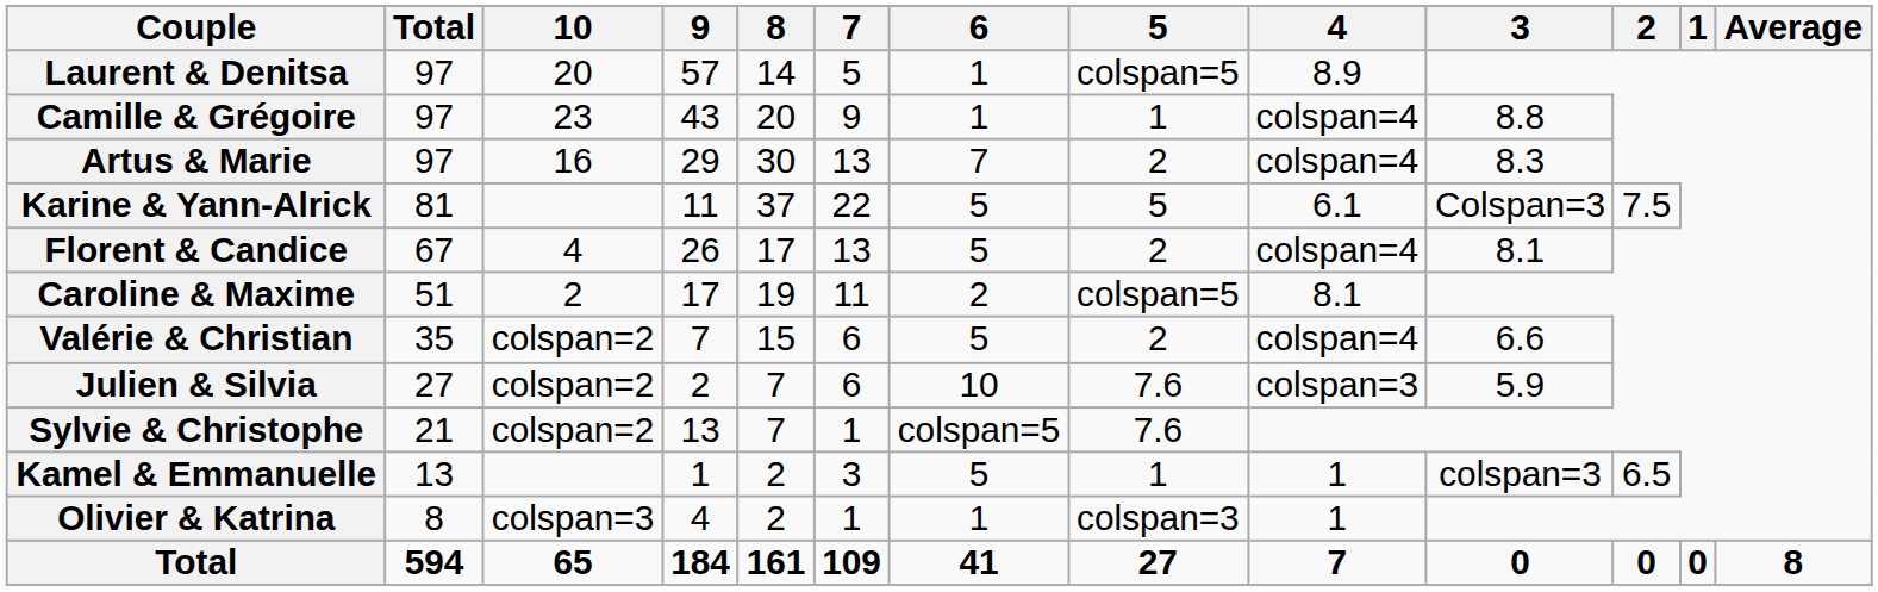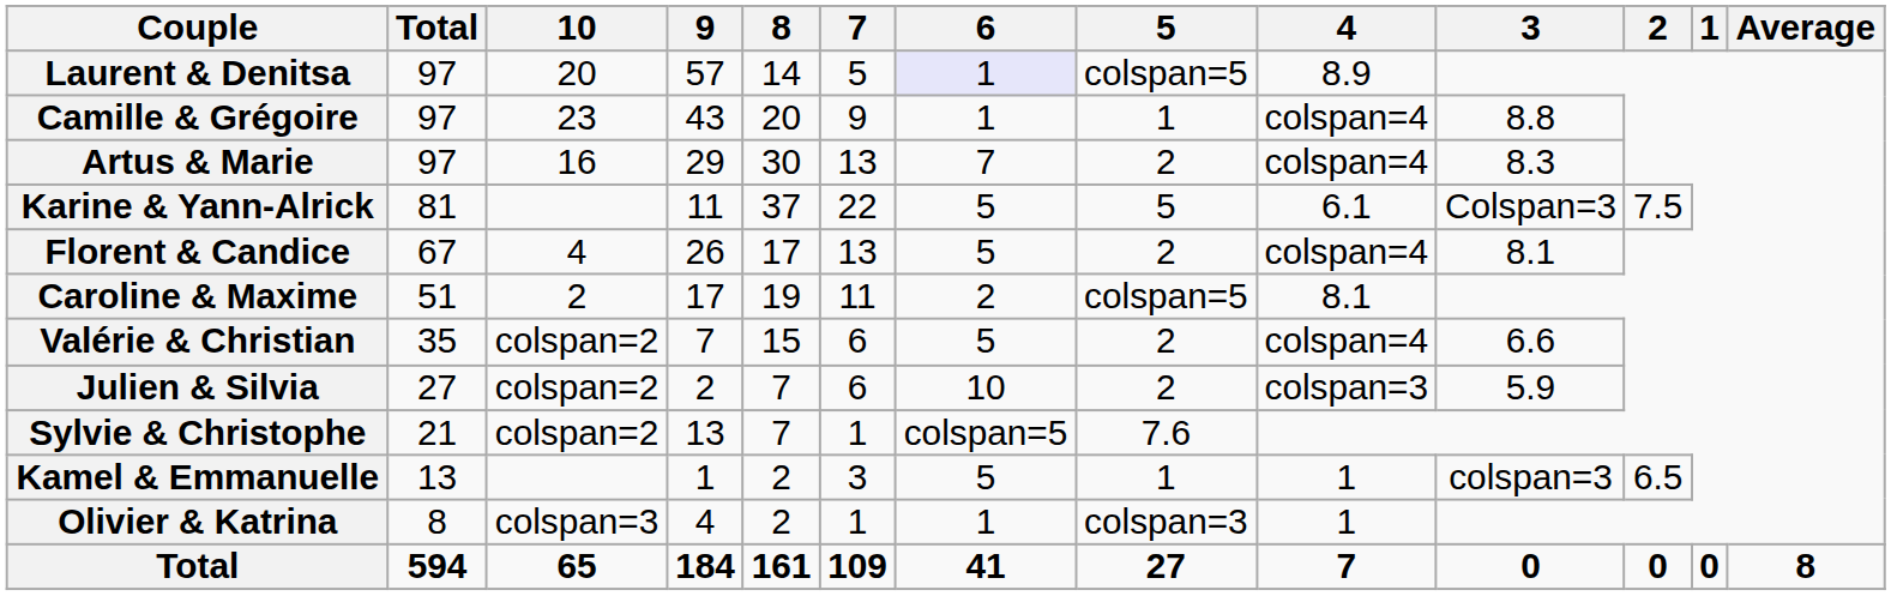Laurent & Denitsa | 6: no background -> lavender background
Julien & Silvia | 5: 7.6 -> 2
